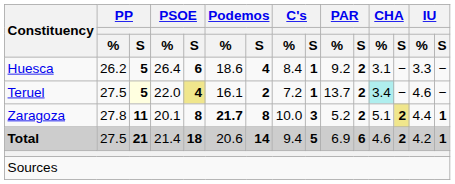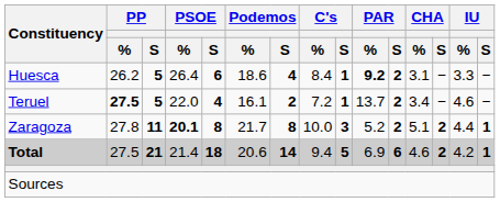Huesca | PAR / %: normal -> bold
Teruel | PP / %: normal -> bold
Teruel | PP / S: lightyellow background -> no background
Teruel | PSOE / S: khaki background -> no background
Teruel | CHA / %: paleturquoise background -> no background
Zaragoza | PSOE / %: normal -> bold
Zaragoza | Podemos / %: bold -> normal
Zaragoza | CHA / S: khaki background -> no background
